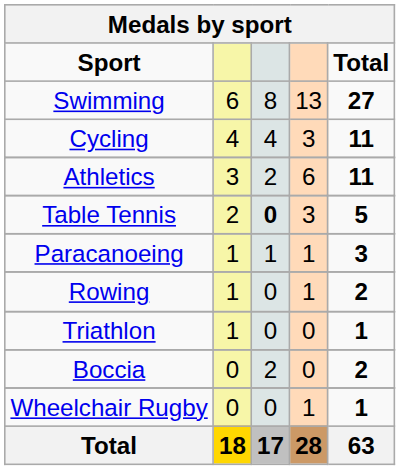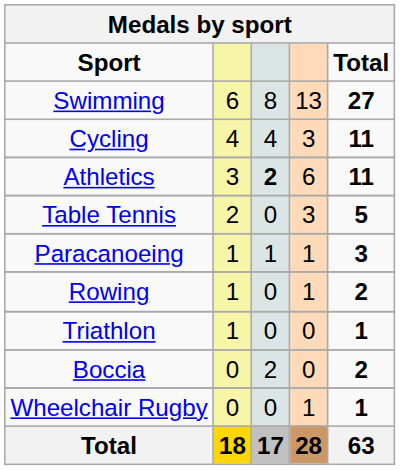Athletics | column 3: normal -> bold
Table Tennis | column 3: bold -> normal
